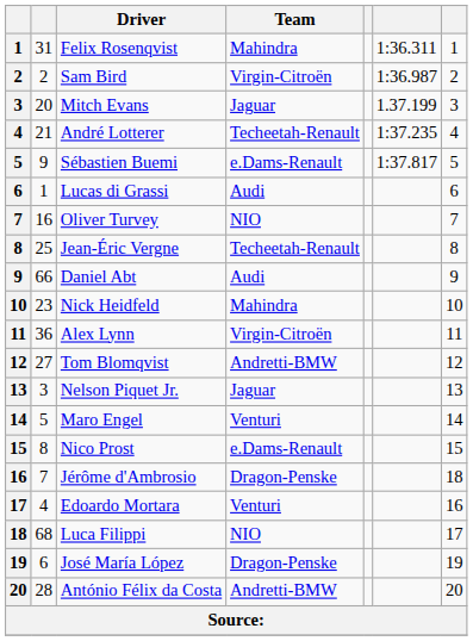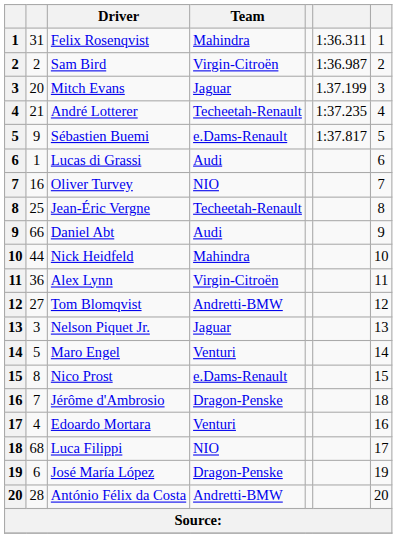Nick Heidfeld | column 2: 23 -> 44
